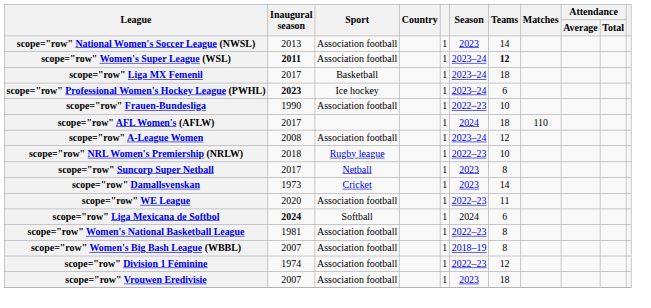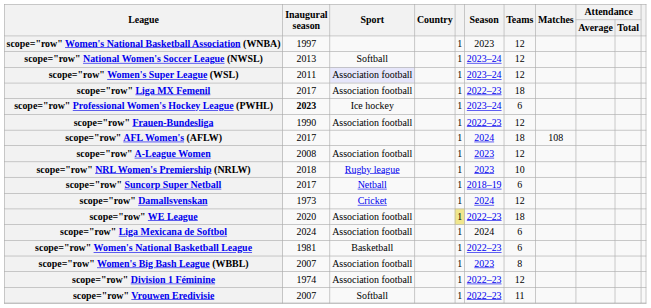+ row: scope="row" Women's National Basketball Association (WNBA) | 1997 | 1 | 2023 | 12
scope="row" National Women's Soccer League (NWSL) | Sport: Association football -> Softball
scope="row" National Women's Soccer League (NWSL) | Season: 2023 -> 2023–24
scope="row" National Women's Soccer League (NWSL) | Teams: 14 -> 12
scope="row" Women's Super League (WSL) | Inaugural season: bold -> normal
scope="row" Women's Super League (WSL) | Sport: no background -> lavender background
scope="row" Women's Super League (WSL) | Teams: bold -> normal
scope="row" Liga MX Femenil | Sport: Basketball -> Association football
scope="row" Liga MX Femenil | Season: 2023–24 -> 2022–23
scope="row" Frauen-Bundesliga | Teams: 10 -> 12
scope="row" AFL Women's (AFLW) | Matches: 110 -> 108
scope="row" A-League Women | Season: 2023–24 -> 2023
scope="row" NRL Women's Premiership (NRLW) | Season: 2022–23 -> 2023
scope="row" Suncorp Super Netball | Season: 2023 -> 2018–19
scope="row" Suncorp Super Netball | Teams: 8 -> 6
scope="row" Damallsvenskan | Season: 2023 -> 2024
scope="row" Damallsvenskan | Teams: 14 -> 12
scope="row" WE League | column 5: no background -> khaki background
scope="row" WE League | Teams: 11 -> 18
scope="row" Liga Mexicana de Softbol | Inaugural season: bold -> normal
scope="row" Liga Mexicana de Softbol | Sport: Softball -> Association football
scope="row" Women's National Basketball League | Sport: Association football -> Basketball
scope="row" Women's National Basketball League | Teams: 8 -> 6
scope="row" Women's Big Bash League (WBBL) | Season: 2018–19 -> 2023
scope="row" Vrouwen Eredivisie | Sport: Association football -> Softball
scope="row" Vrouwen Eredivisie | Season: 2023 -> 2022–23
scope="row" Vrouwen Eredivisie | Teams: 18 -> 11
